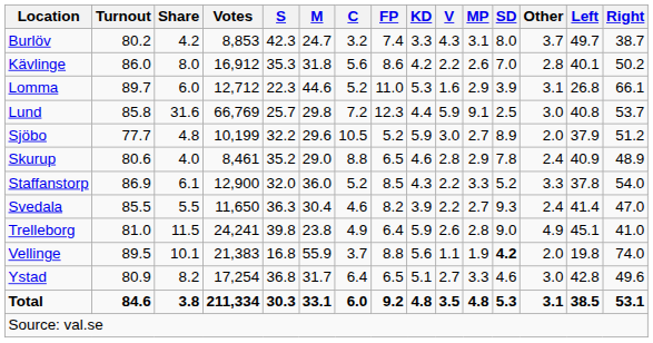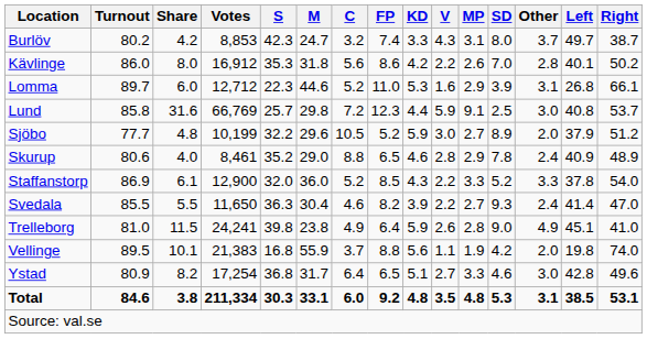Vellinge | SD: bold -> normal
